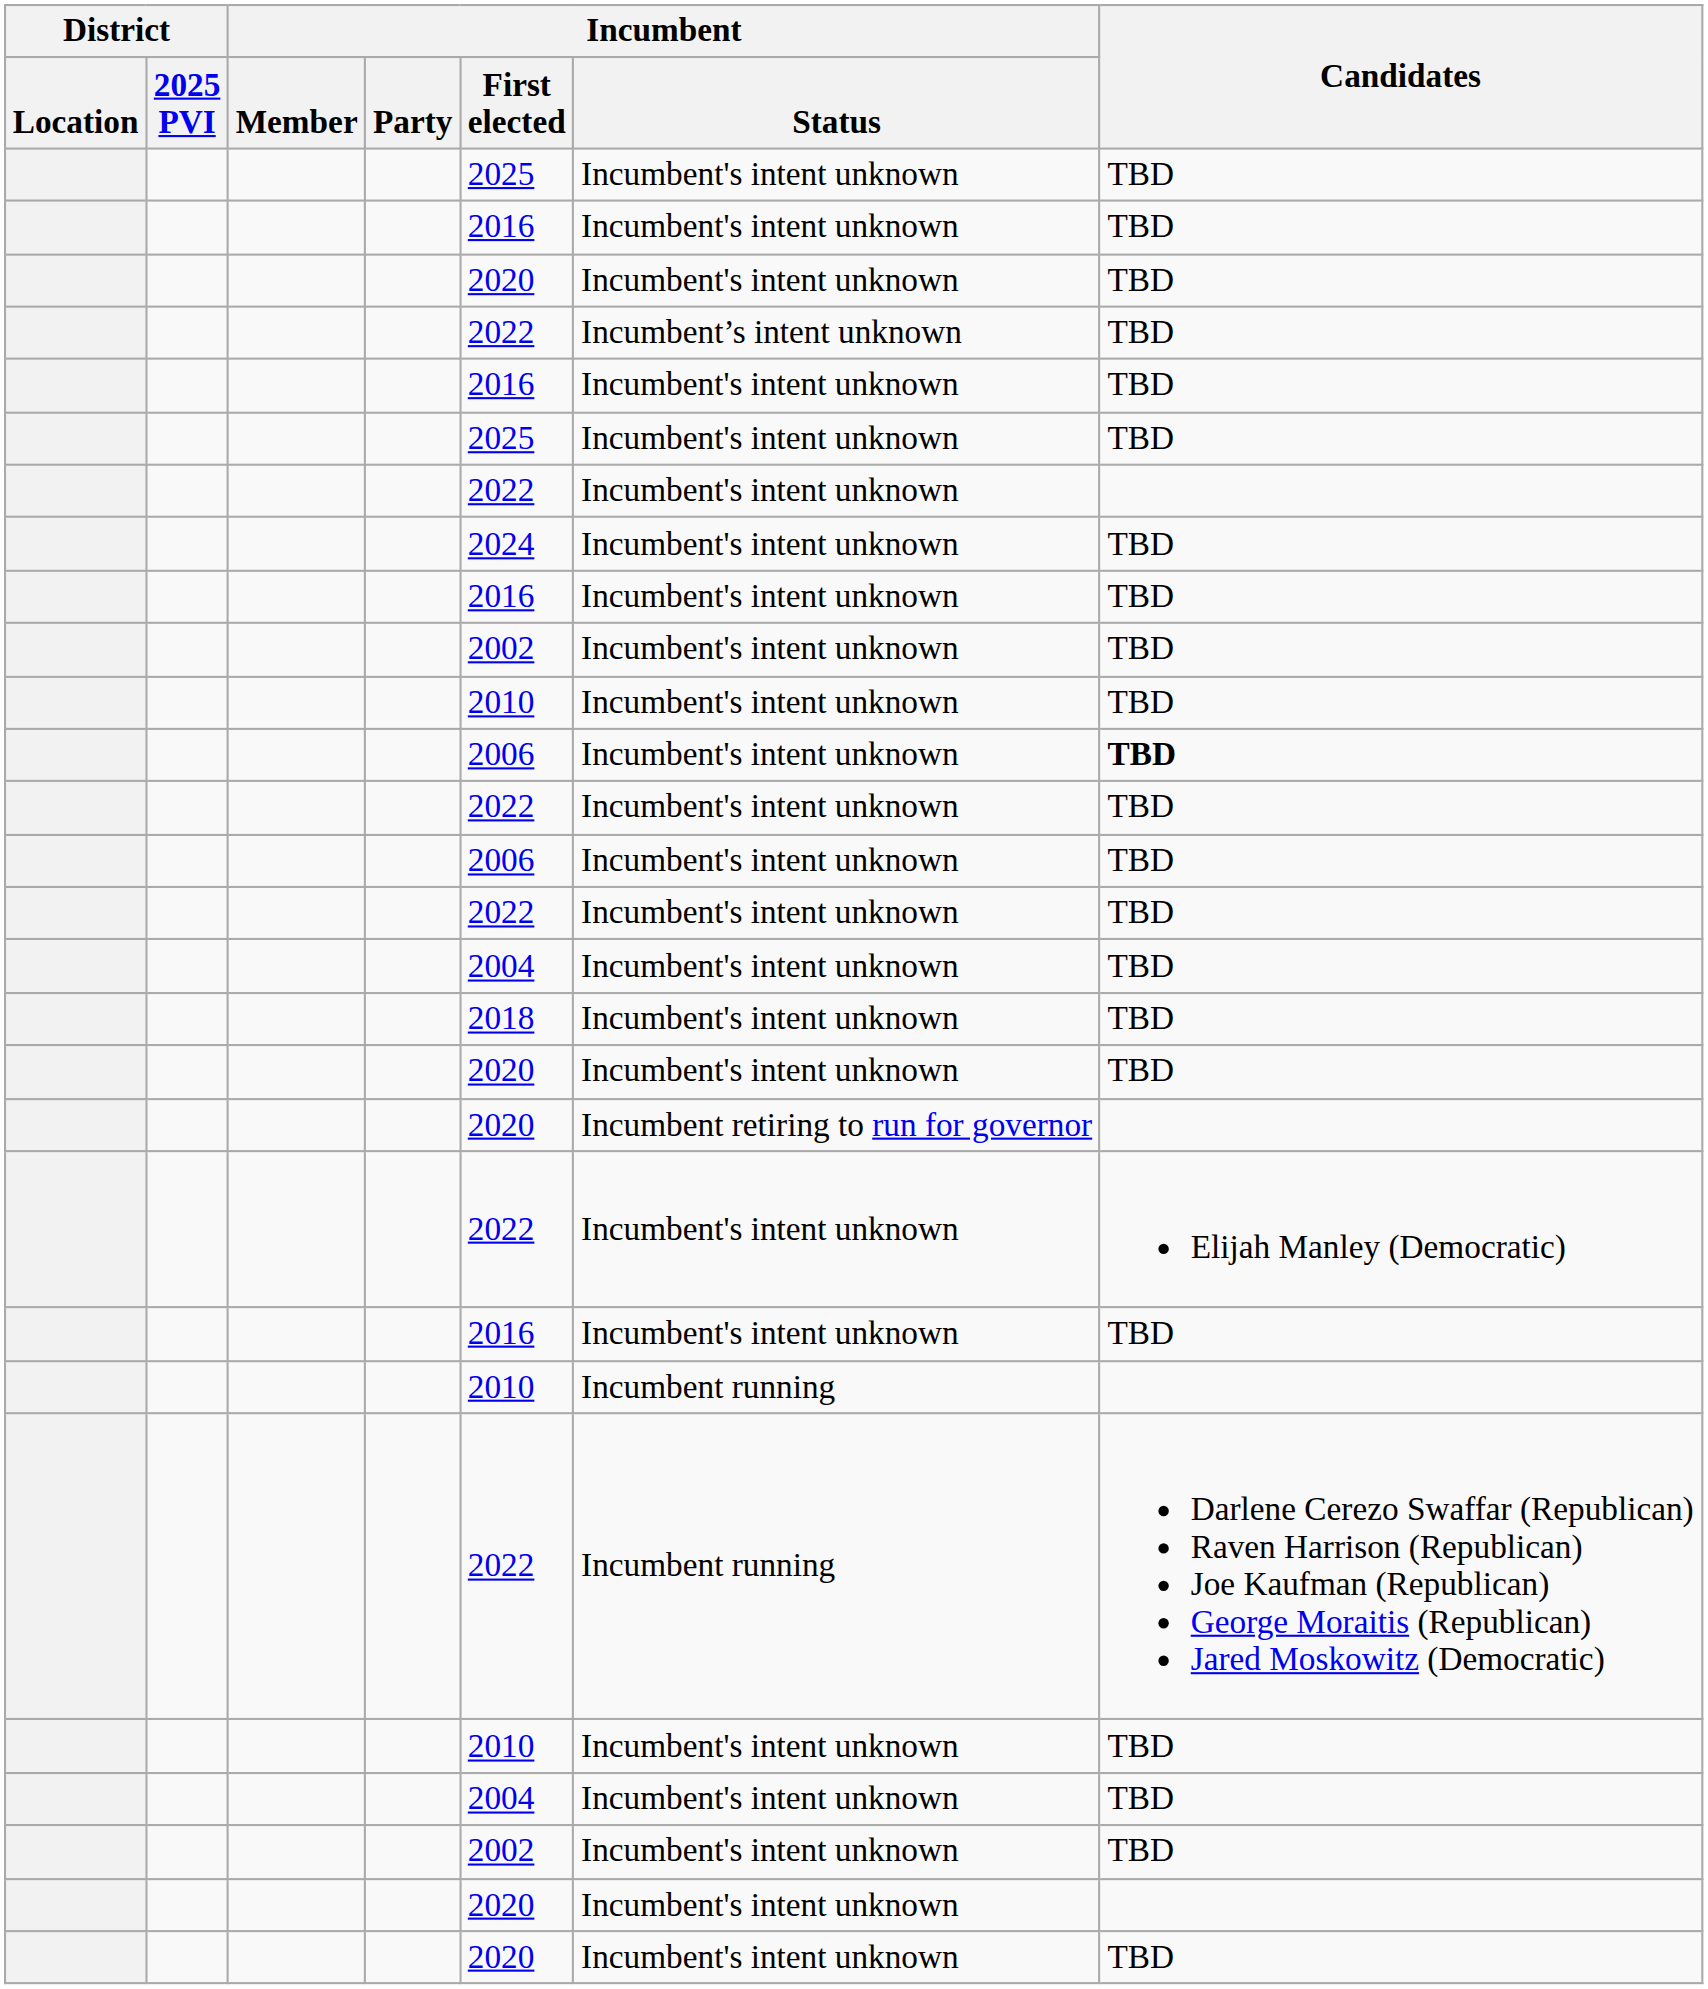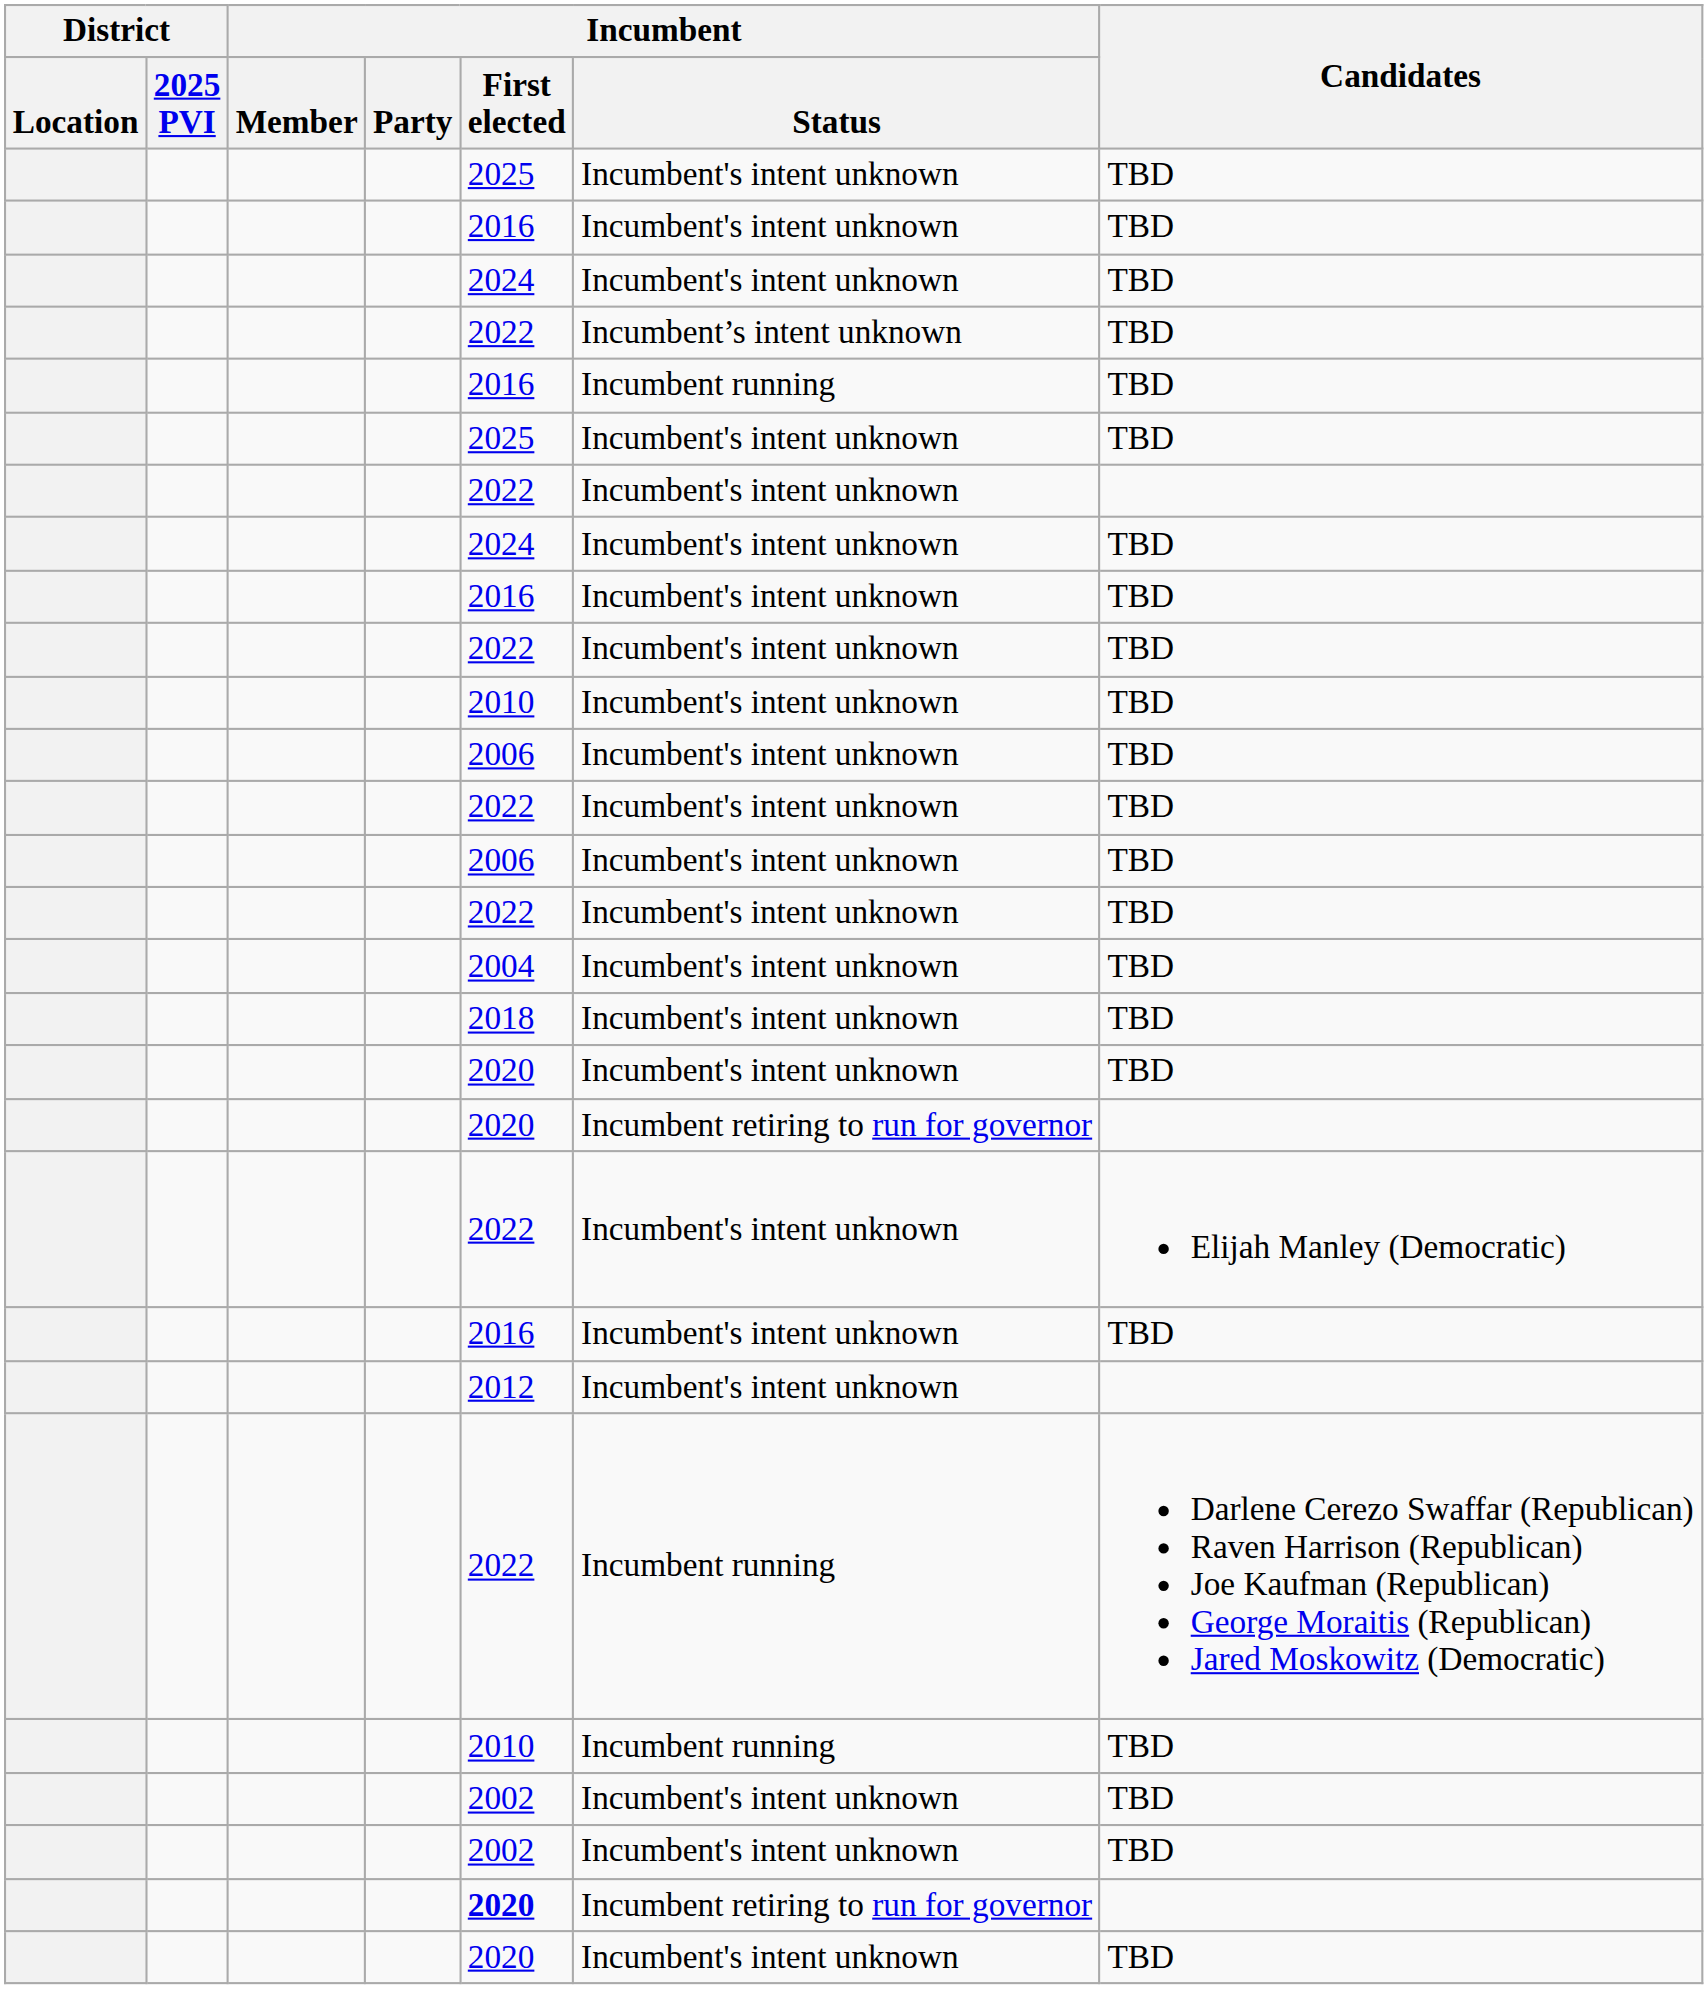row 5 | Incumbent / First elected: 2020 -> 2024
row 7 | Incumbent / Status: Incumbent's intent unknown -> Incumbent running
row 12 | Incumbent / First elected: 2002 -> 2022
row 14 | Candidates: bold -> normal
row 24 | Incumbent / First elected: 2010 -> 2012
row 24 | Incumbent / Status: Incumbent running -> Incumbent's intent unknown
row 26 | Incumbent / Status: Incumbent's intent unknown -> Incumbent running
row 27 | Incumbent / First elected: 2004 -> 2002
row 29 | Incumbent / First elected: normal -> bold
row 29 | Incumbent / Status: Incumbent's intent unknown -> Incumbent retiring to run for governor
